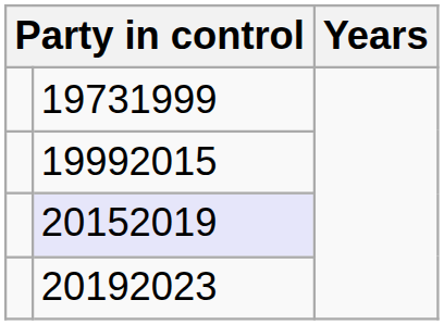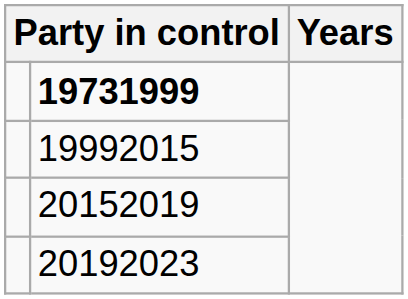19731999 | column 2: normal -> bold
20152019 | column 2: lavender background -> no background
